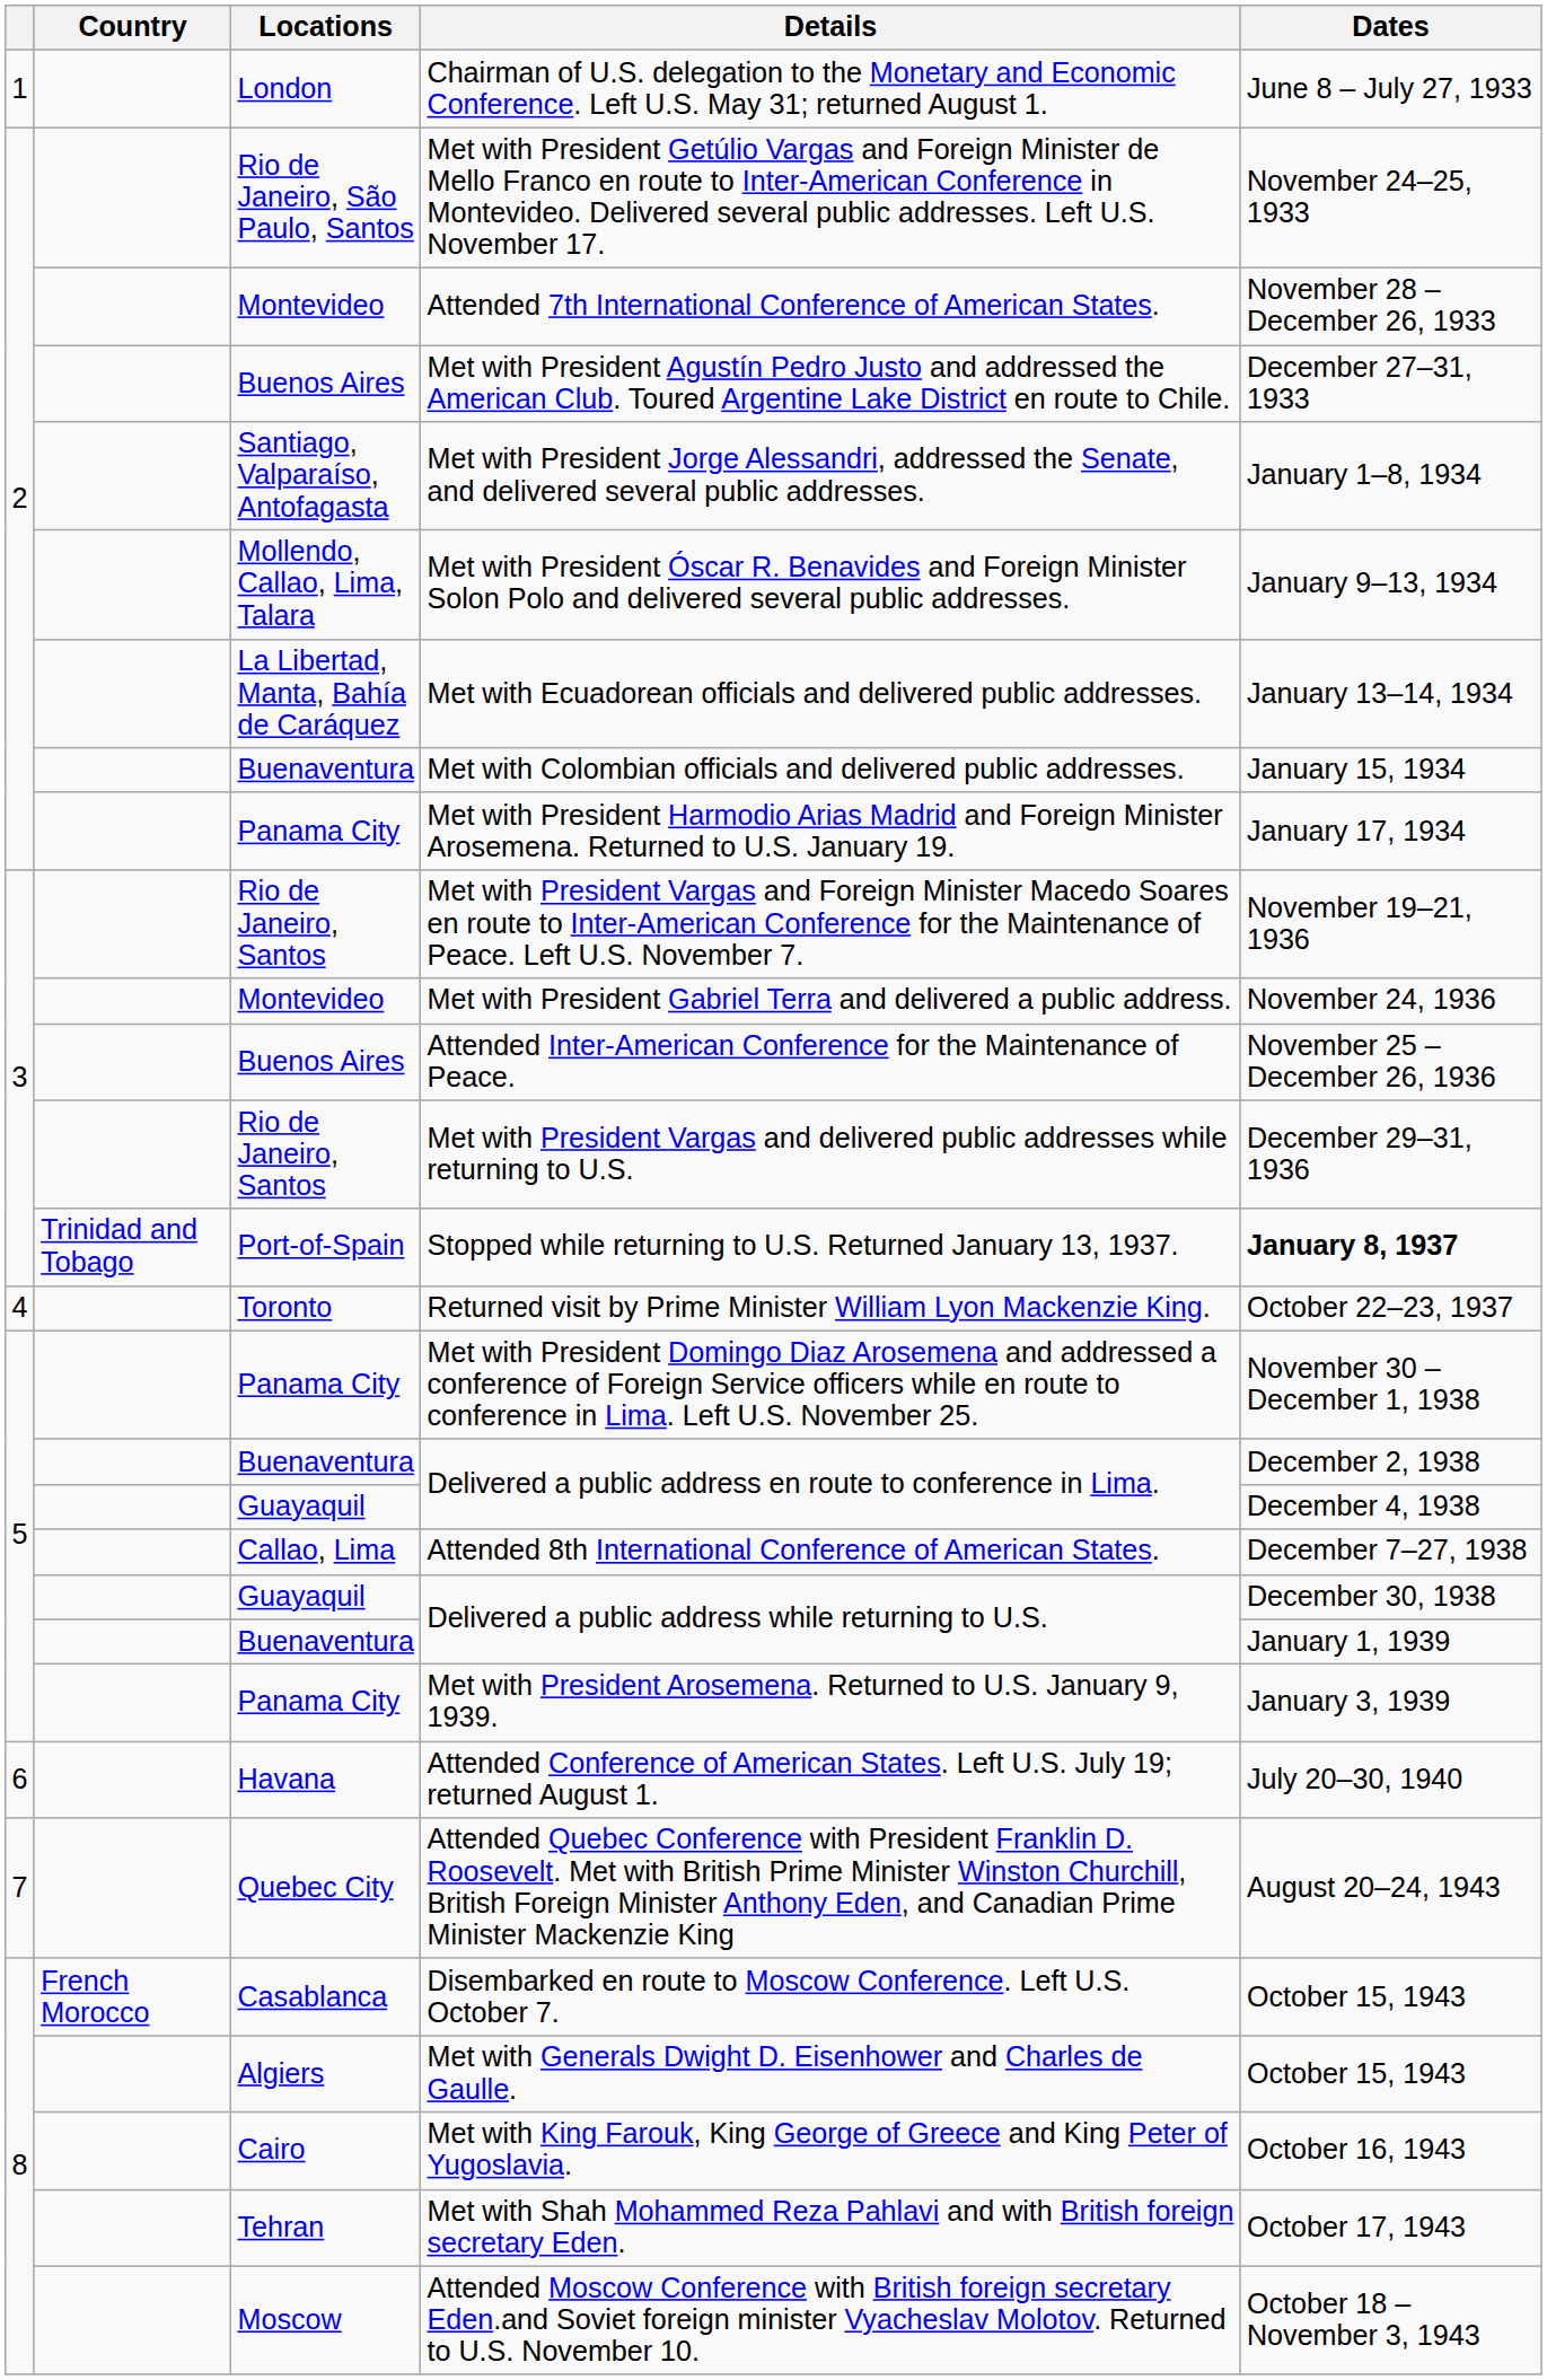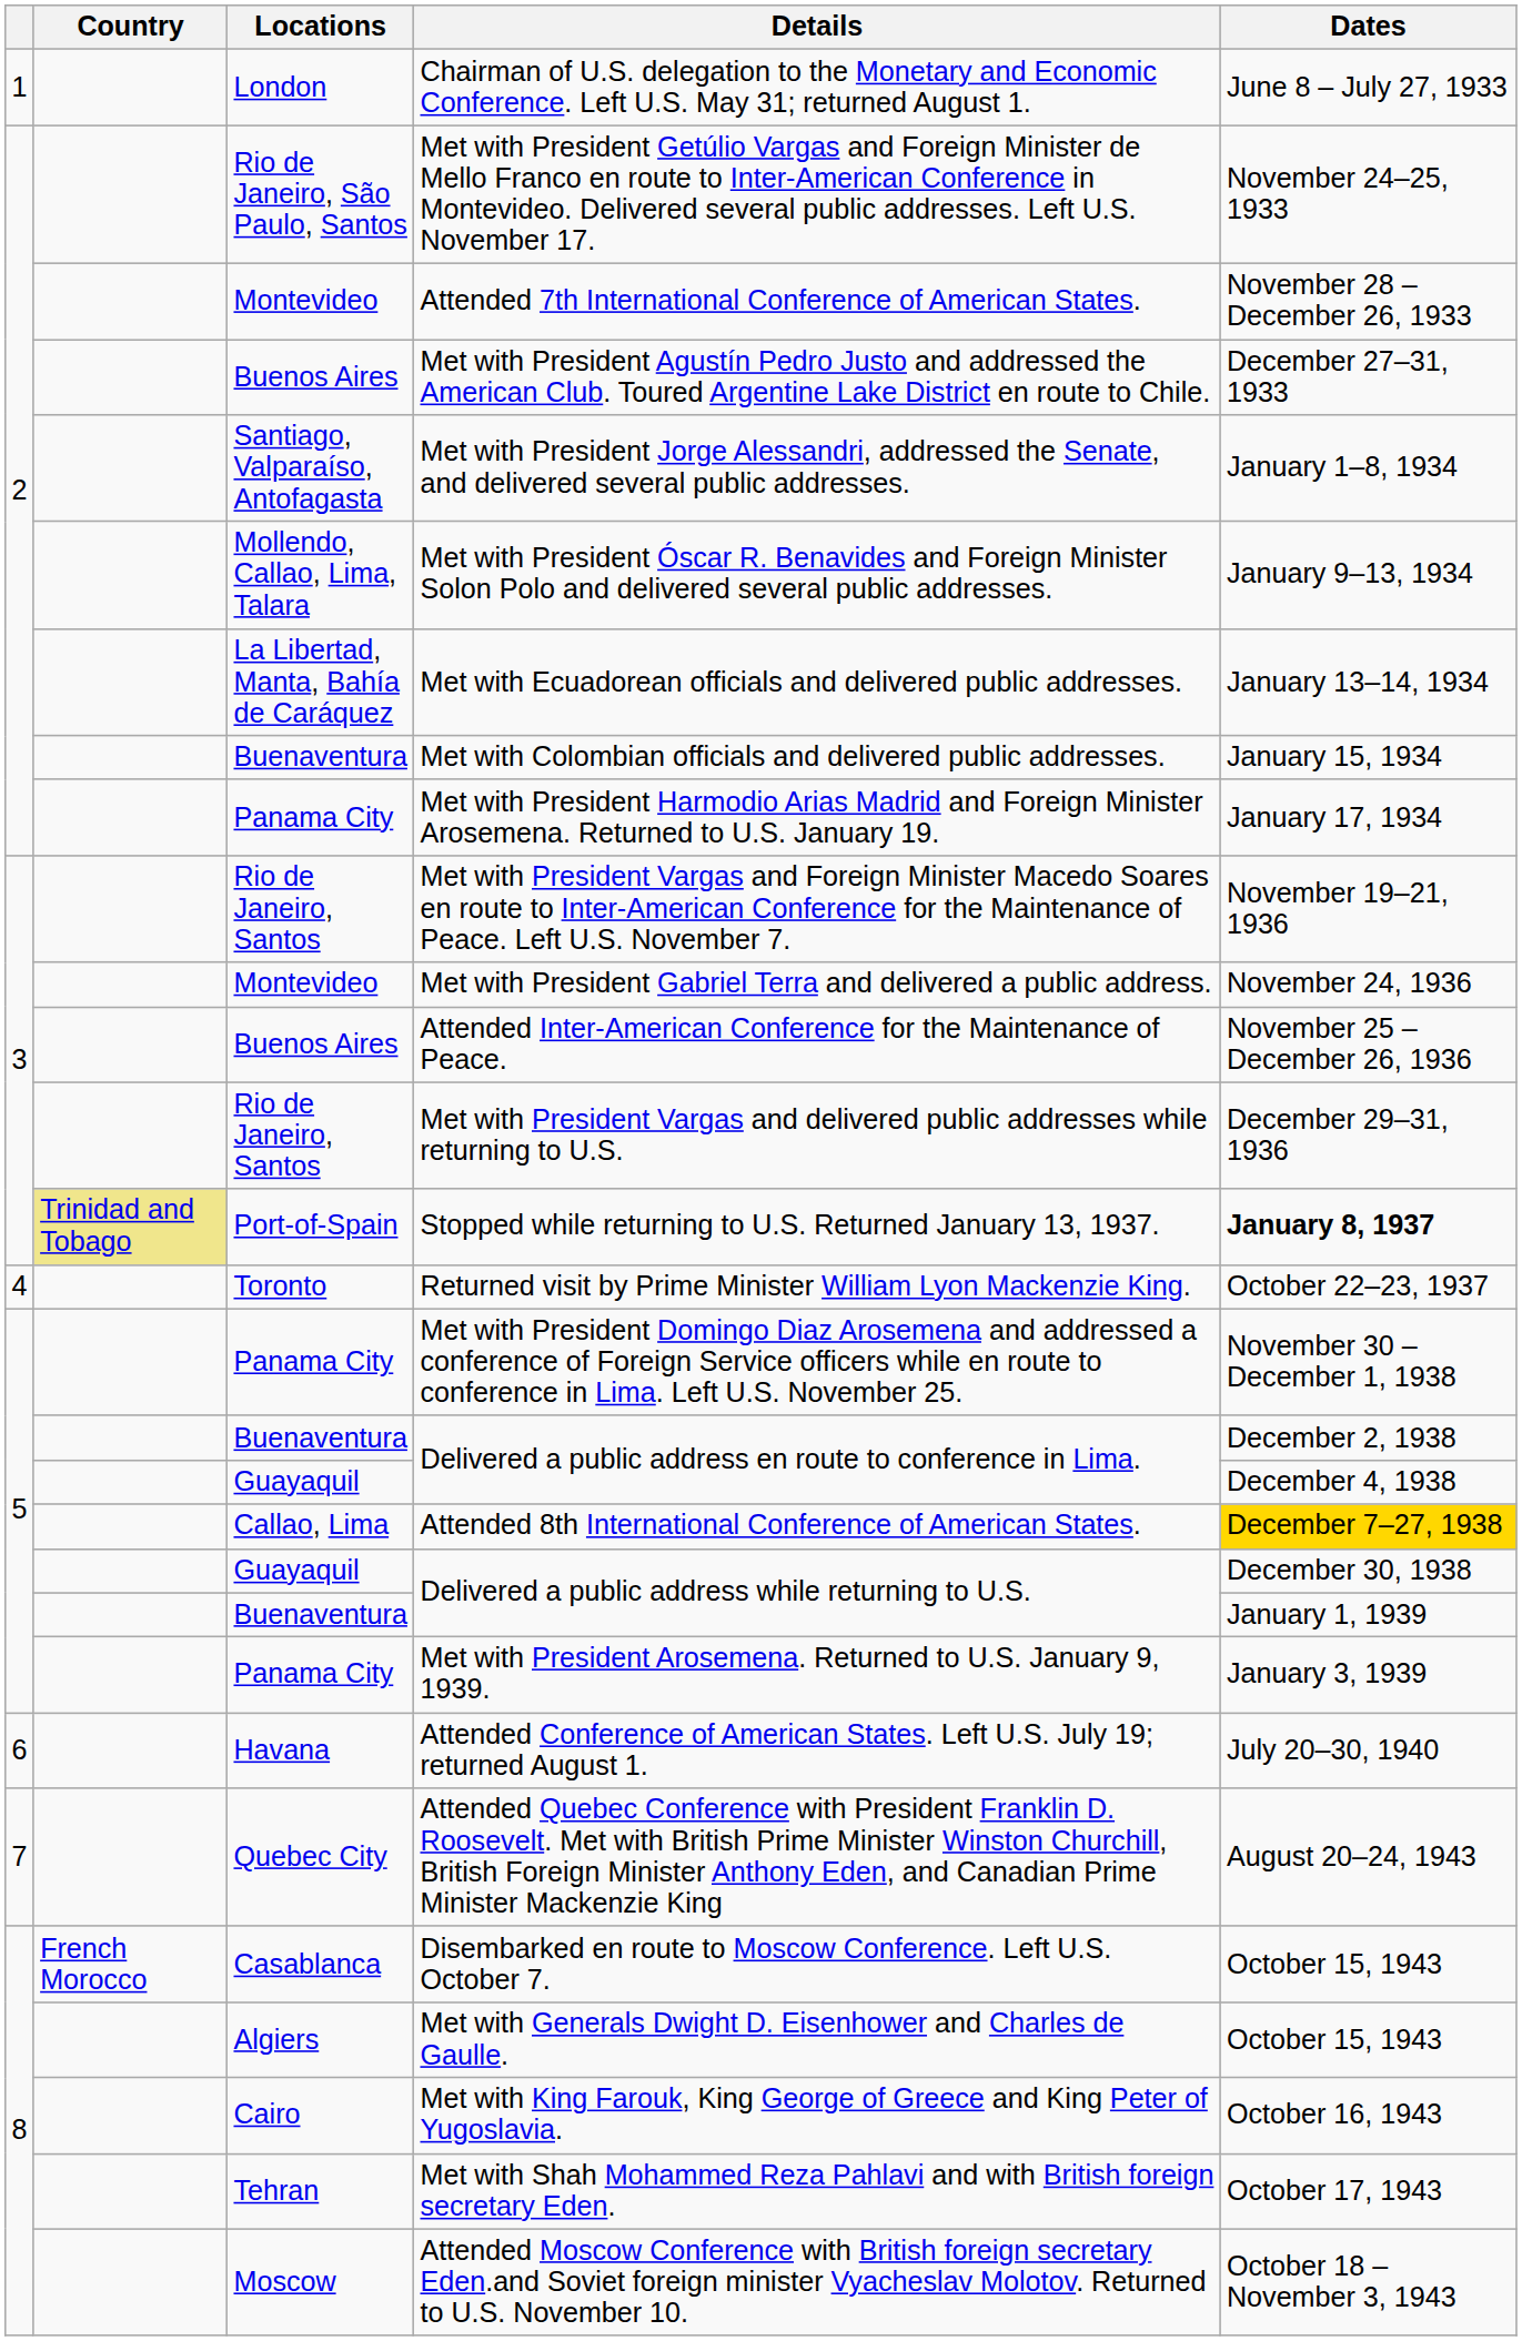Stopped while returning to U.S. Returned January 13, 1937. | Country: no background -> khaki background
Attended 8th International Conference of American States. | Dates: no background -> gold background
